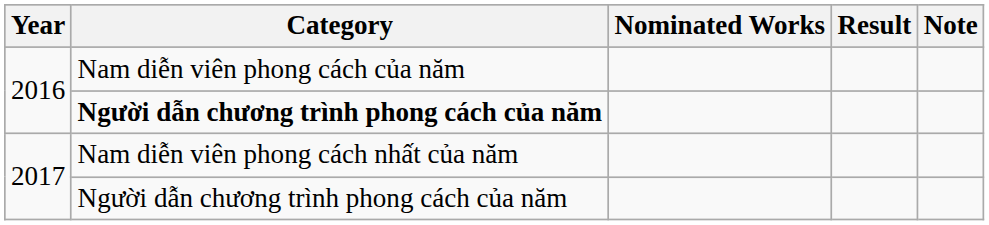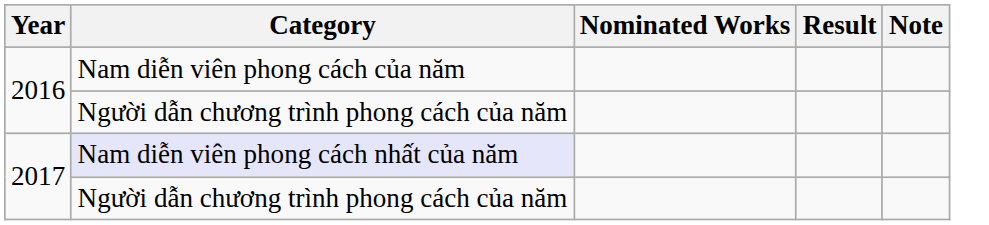2016 / Người dẫn chương trình phong cách của năm | Category: bold -> normal
Nam diễn viên phong cách nhất của năm | Category: no background -> lavender background
